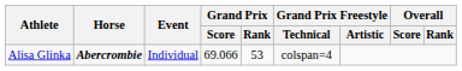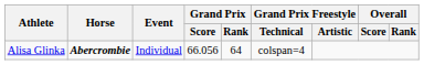Alisa Glinka | Grand Prix / Score: 69.066 -> 66.056
Alisa Glinka | Grand Prix / Rank: 53 -> 64
